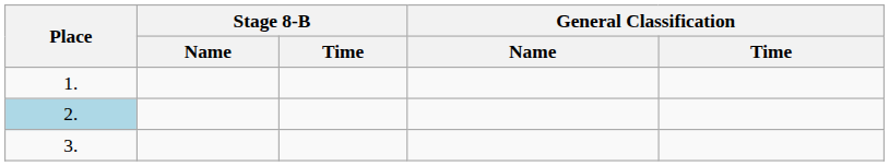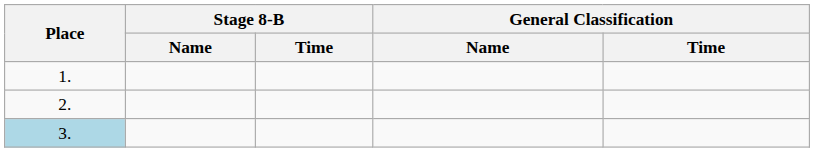2. | Place: lightblue background -> no background
3. | Place: no background -> lightblue background
